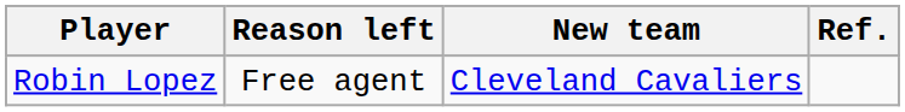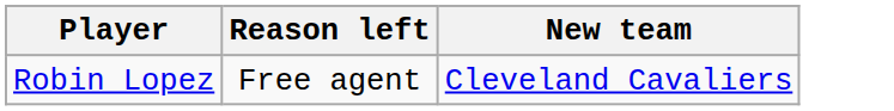- column: Ref.
